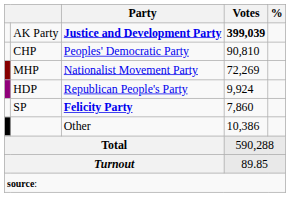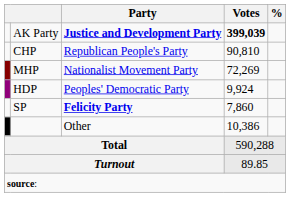CHP | Party: Peoples' Democratic Party -> Republican People's Party
HDP | Party: Republican People's Party -> Peoples' Democratic Party
